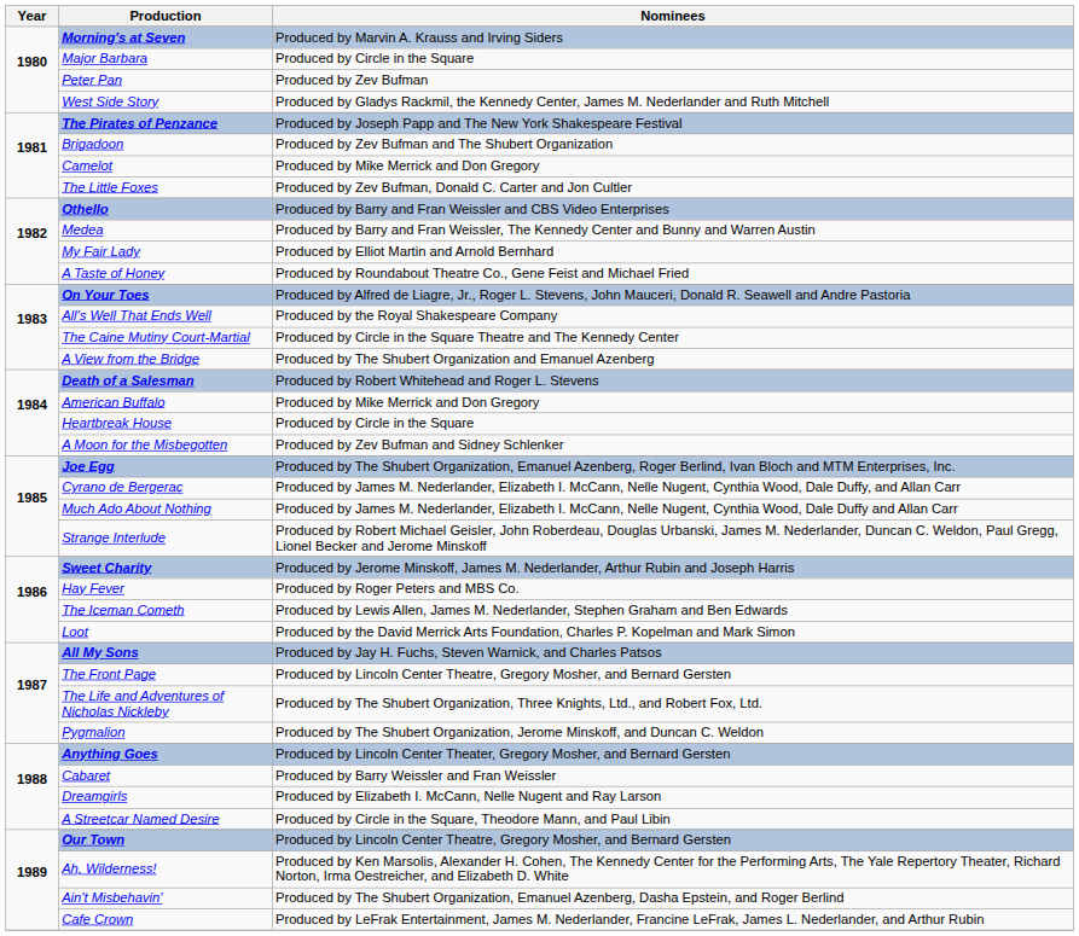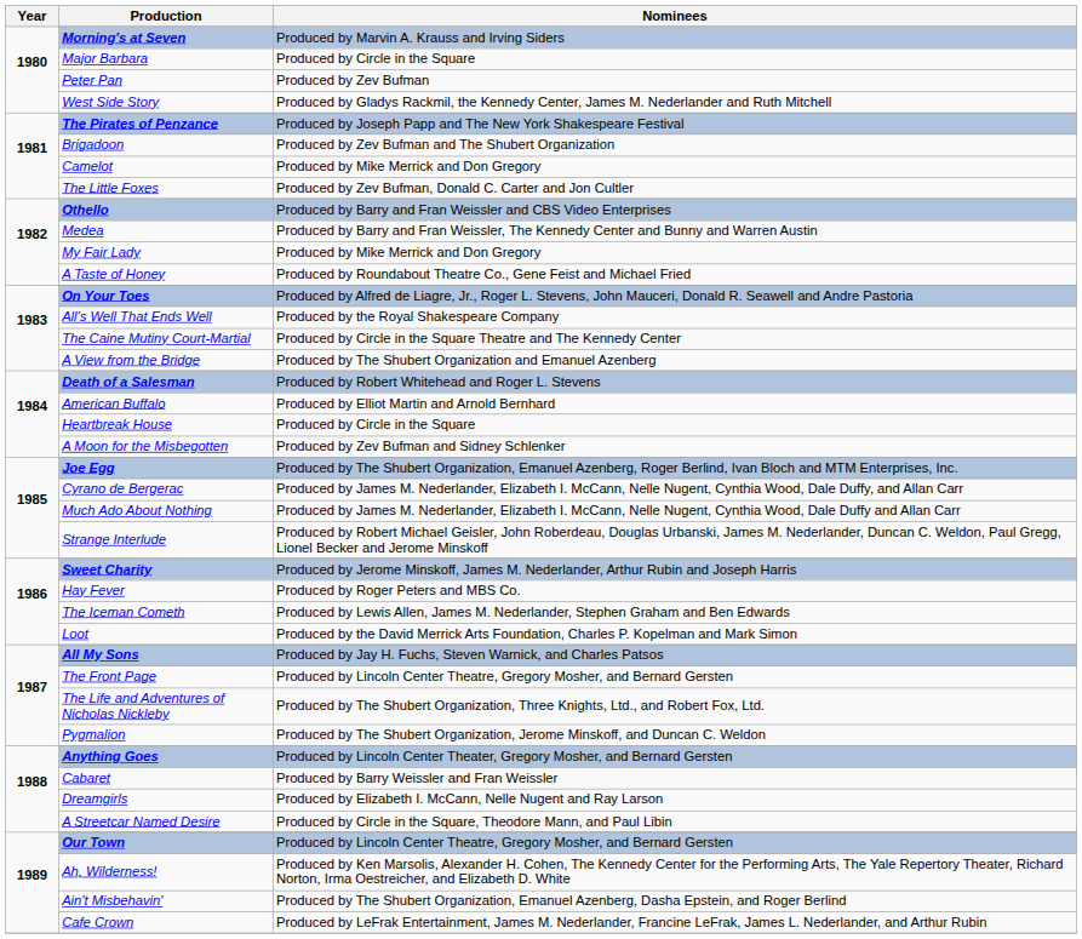My Fair Lady | Nominees: Produced by Elliot Martin and Arnold Bernhard -> Produced by Mike Merrick and Don Gregory
American Buffalo | Nominees: Produced by Mike Merrick and Don Gregory -> Produced by Elliot Martin and Arnold Bernhard
